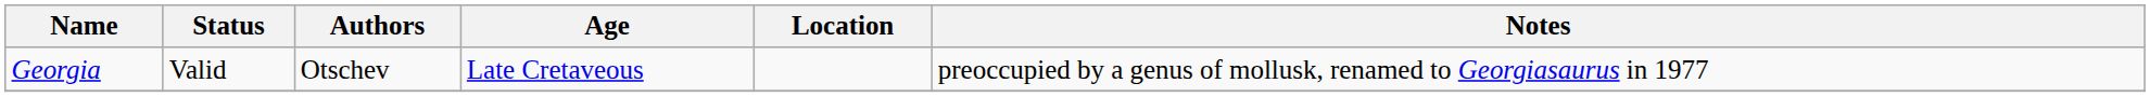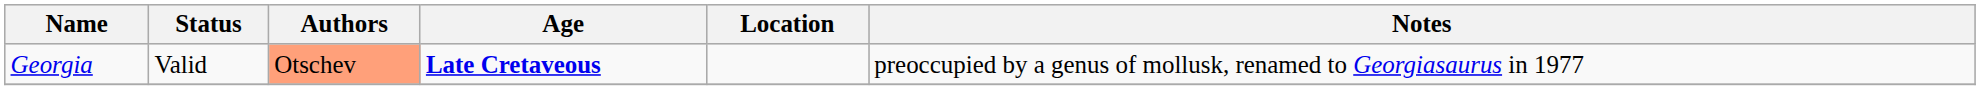Georgia | Authors: no background -> lightsalmon background
Georgia | Age: normal -> bold
